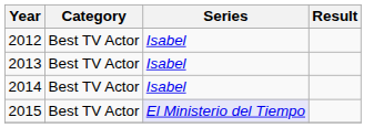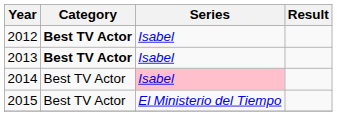2012 | Category: normal -> bold
2013 | Category: normal -> bold
2014 | Series: no background -> pink background
2015 | Series: lavender background -> no background
